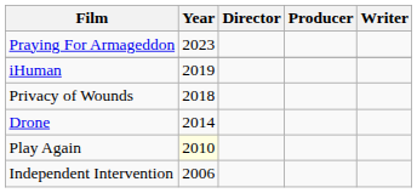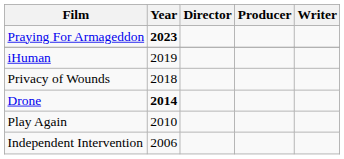Praying For Armageddon | Year: normal -> bold
Drone | Year: normal -> bold
Play Again | Year: lightyellow background -> no background
